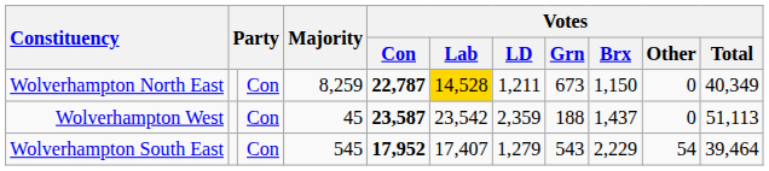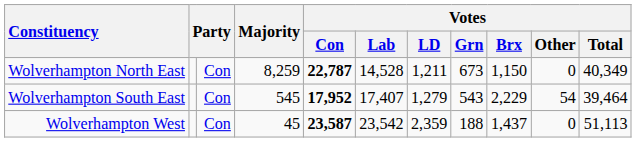Wolverhampton North East | Votes / Lab: gold background -> no background
rows swapped: Wolverhampton South East <-> Wolverhampton West
